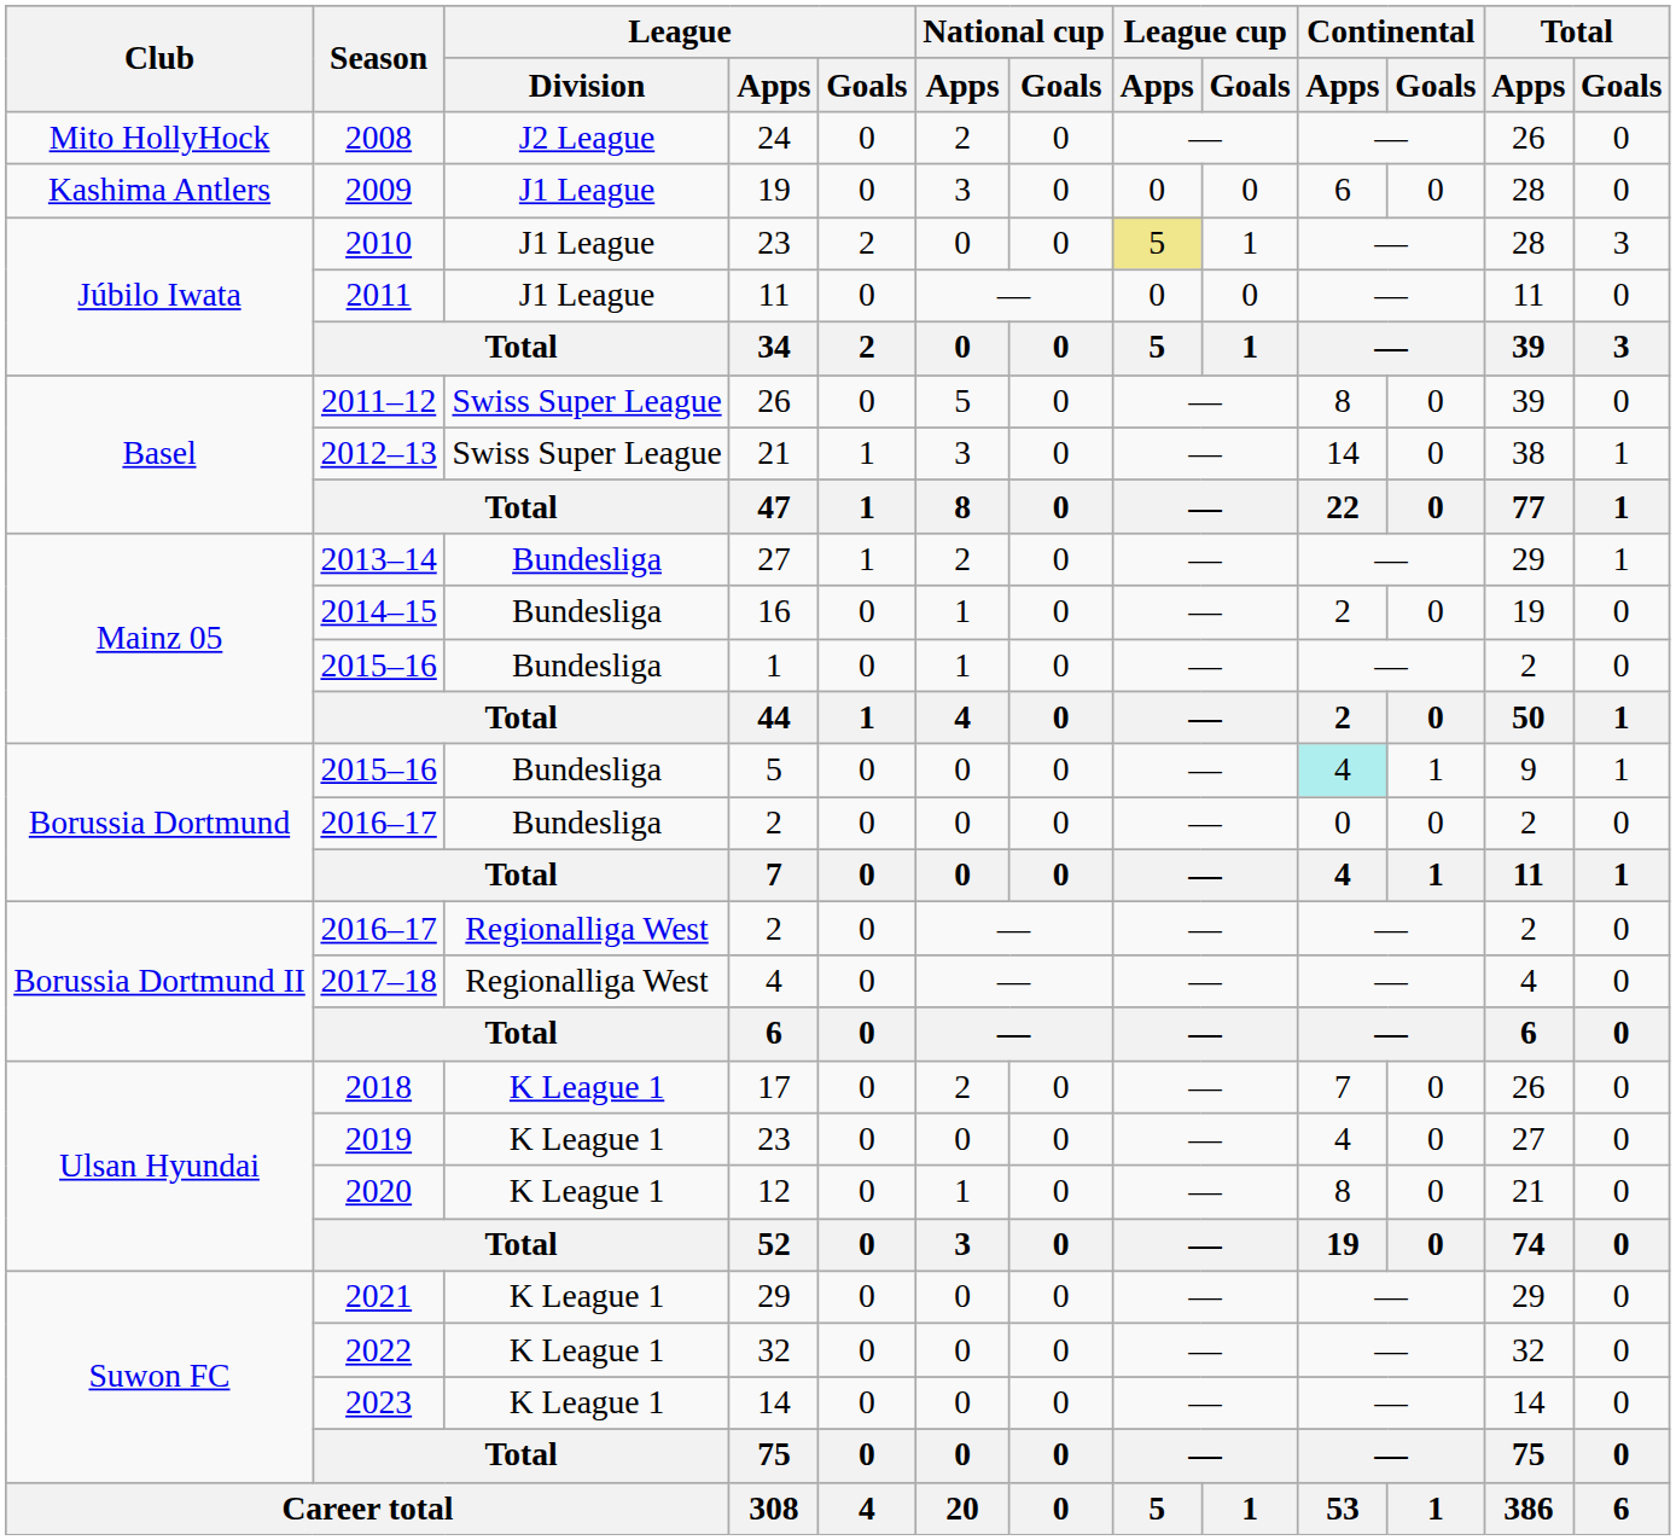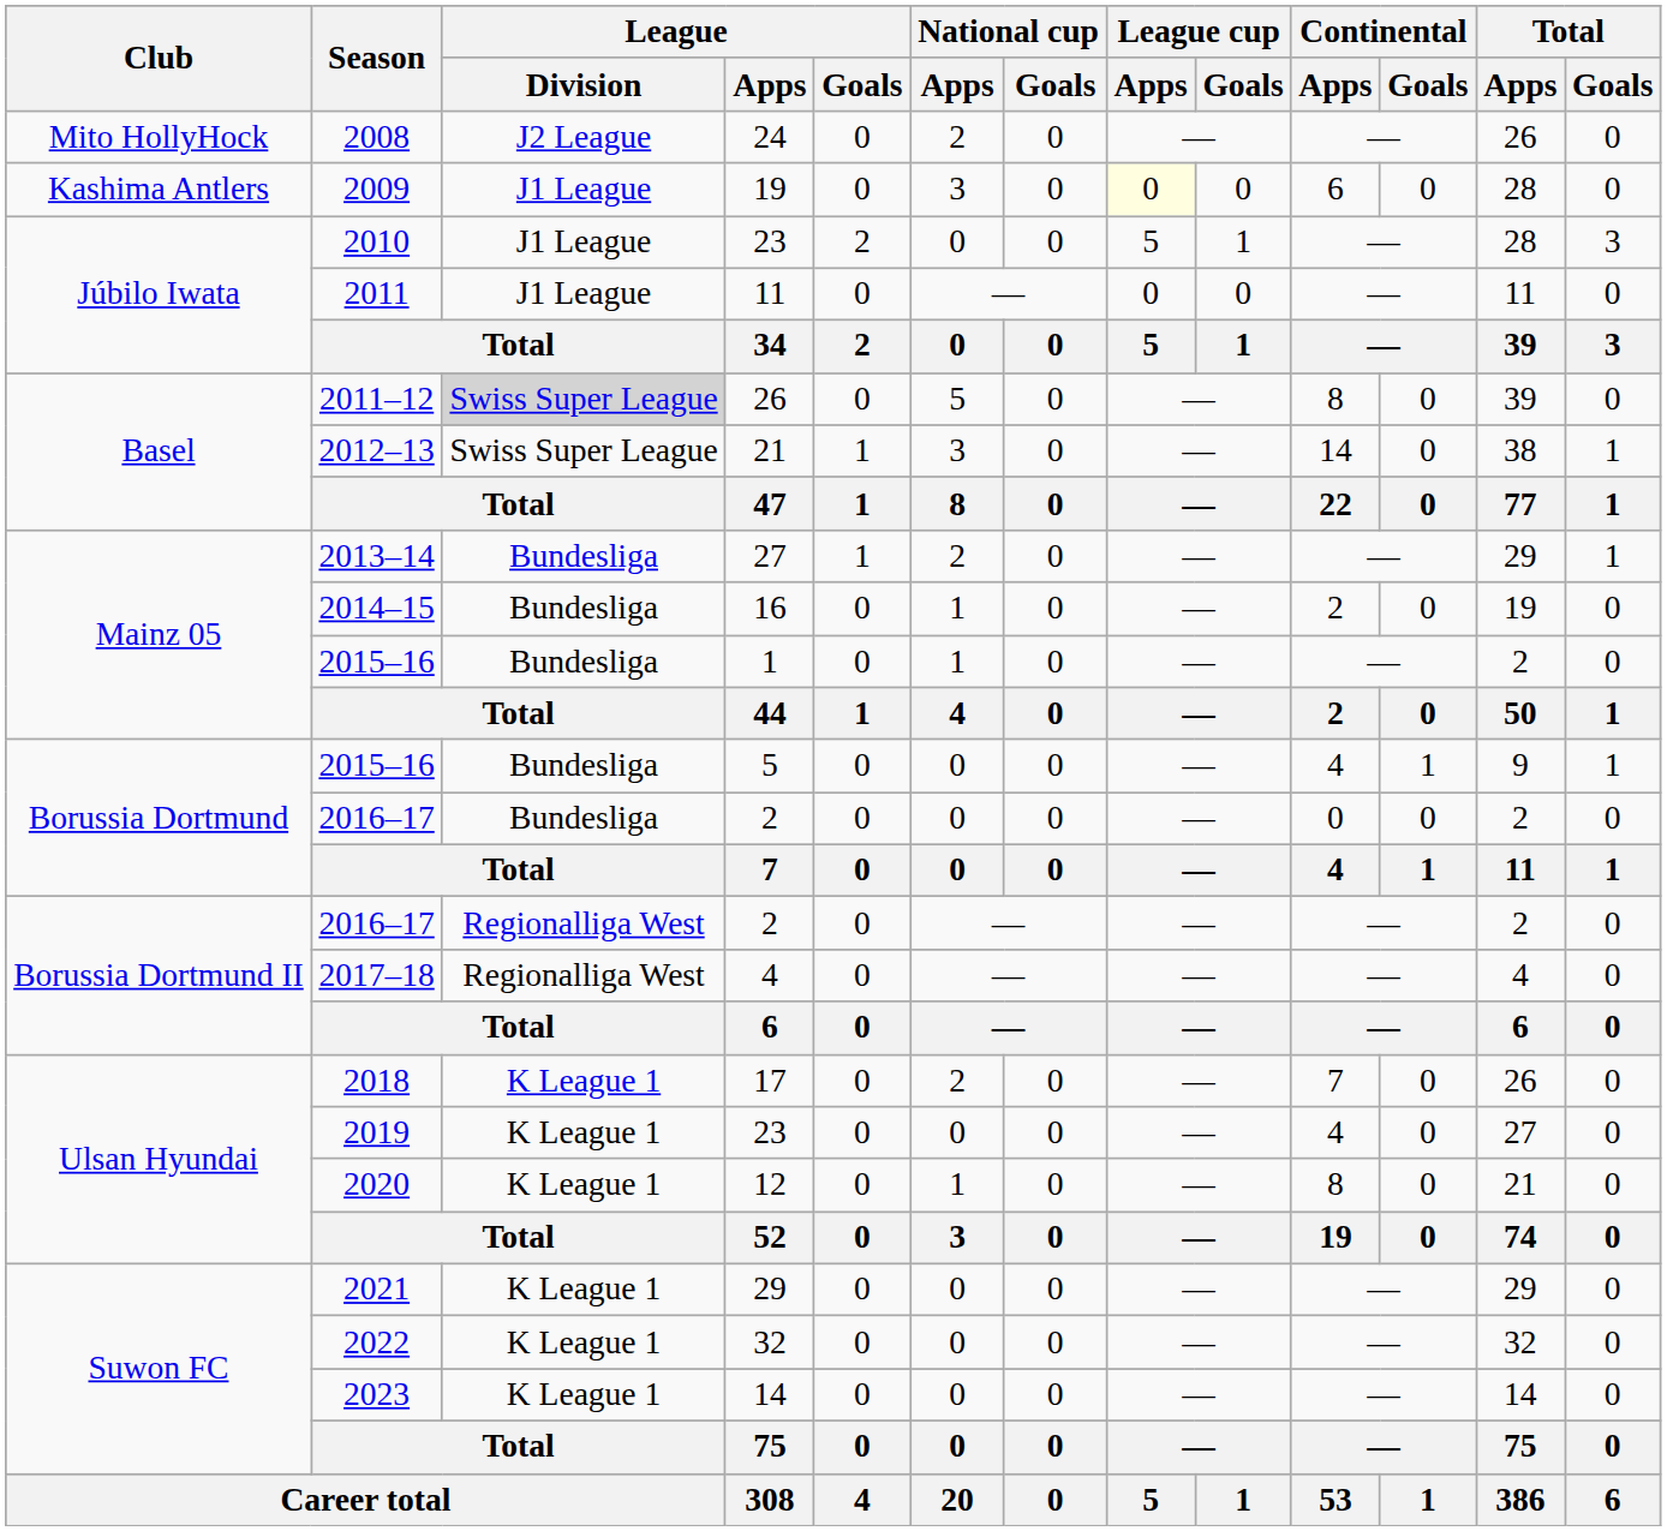2009 | League cup / Apps: no background -> lightyellow background
2010 | League cup / Apps: khaki background -> no background
2011–12 | League / Division: no background -> lightgrey background
Borussia Dortmund / 2015–16 | Continental / Apps: paleturquoise background -> no background
